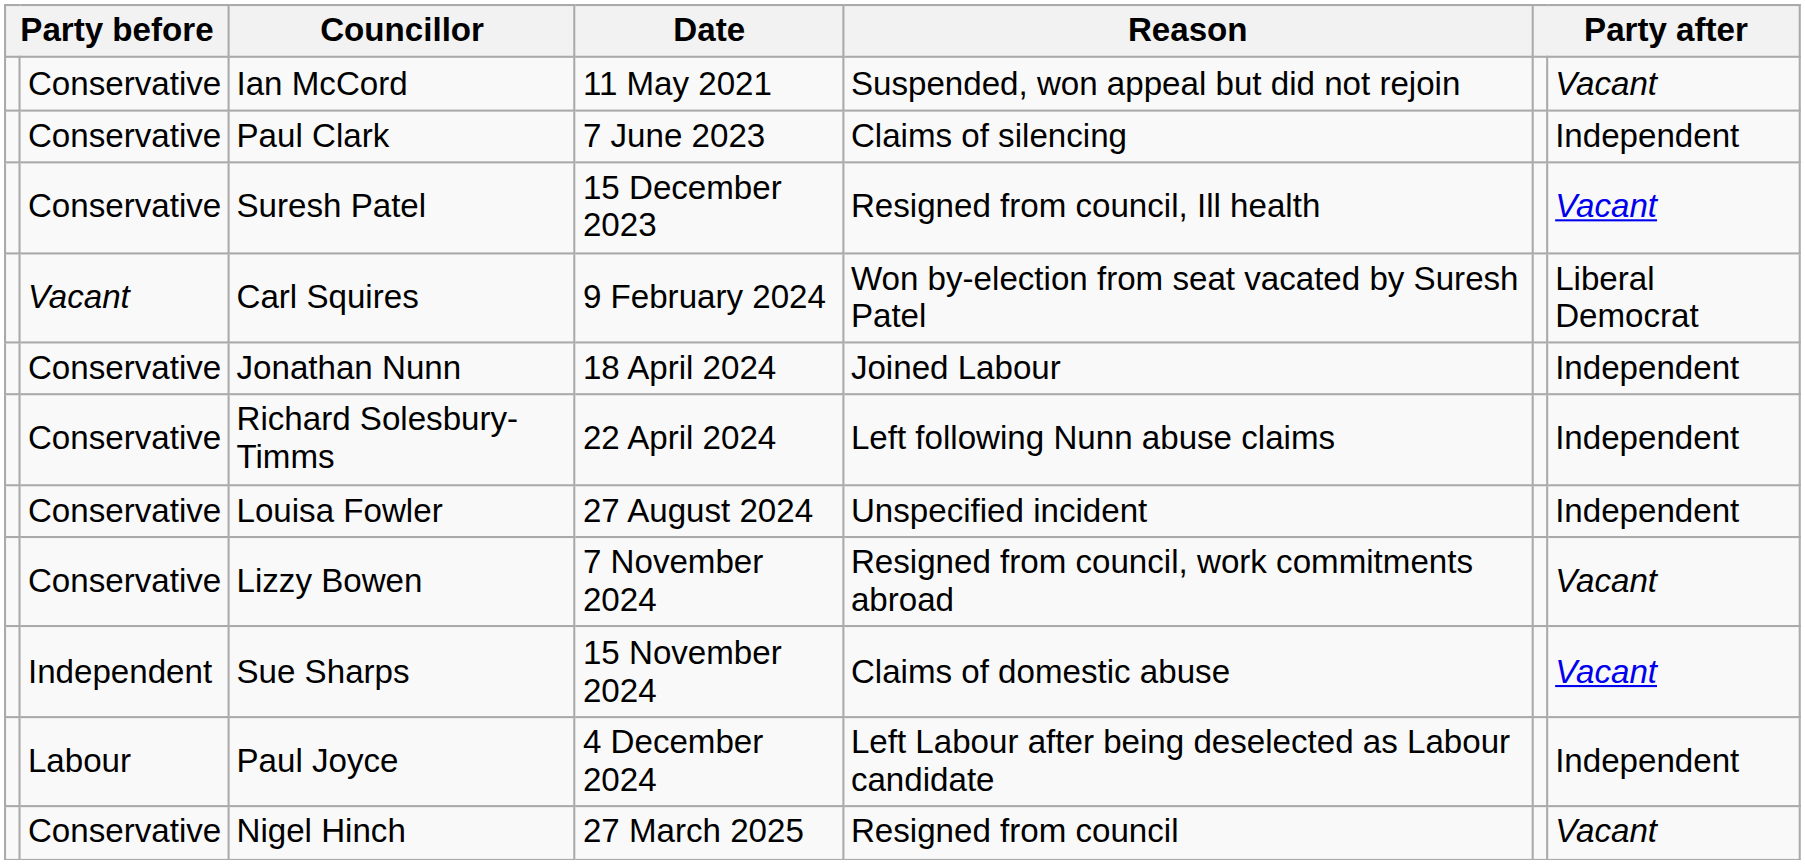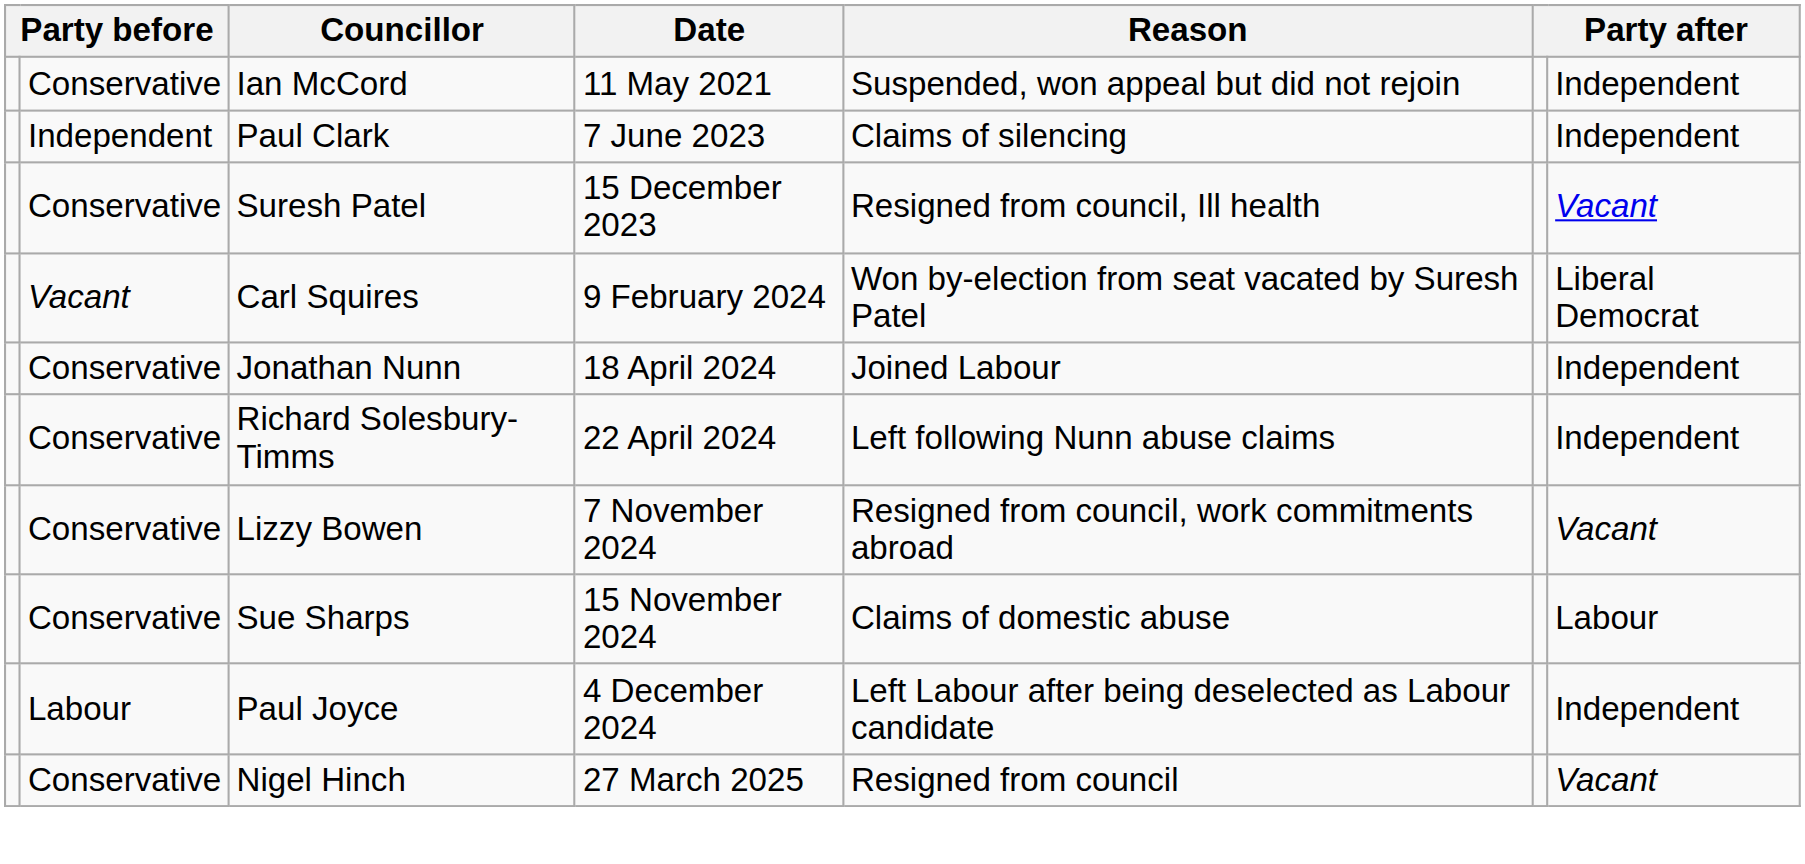Ian McCord | column 7: Vacant -> Independent
Paul Clark | column 2: Conservative -> Independent
- row: Conservative | Louisa Fowler | 27 August 2024 | Unspecified incident | Independent
Sue Sharps | column 2: Independent -> Conservative
Sue Sharps | column 7: Vacant -> Labour
